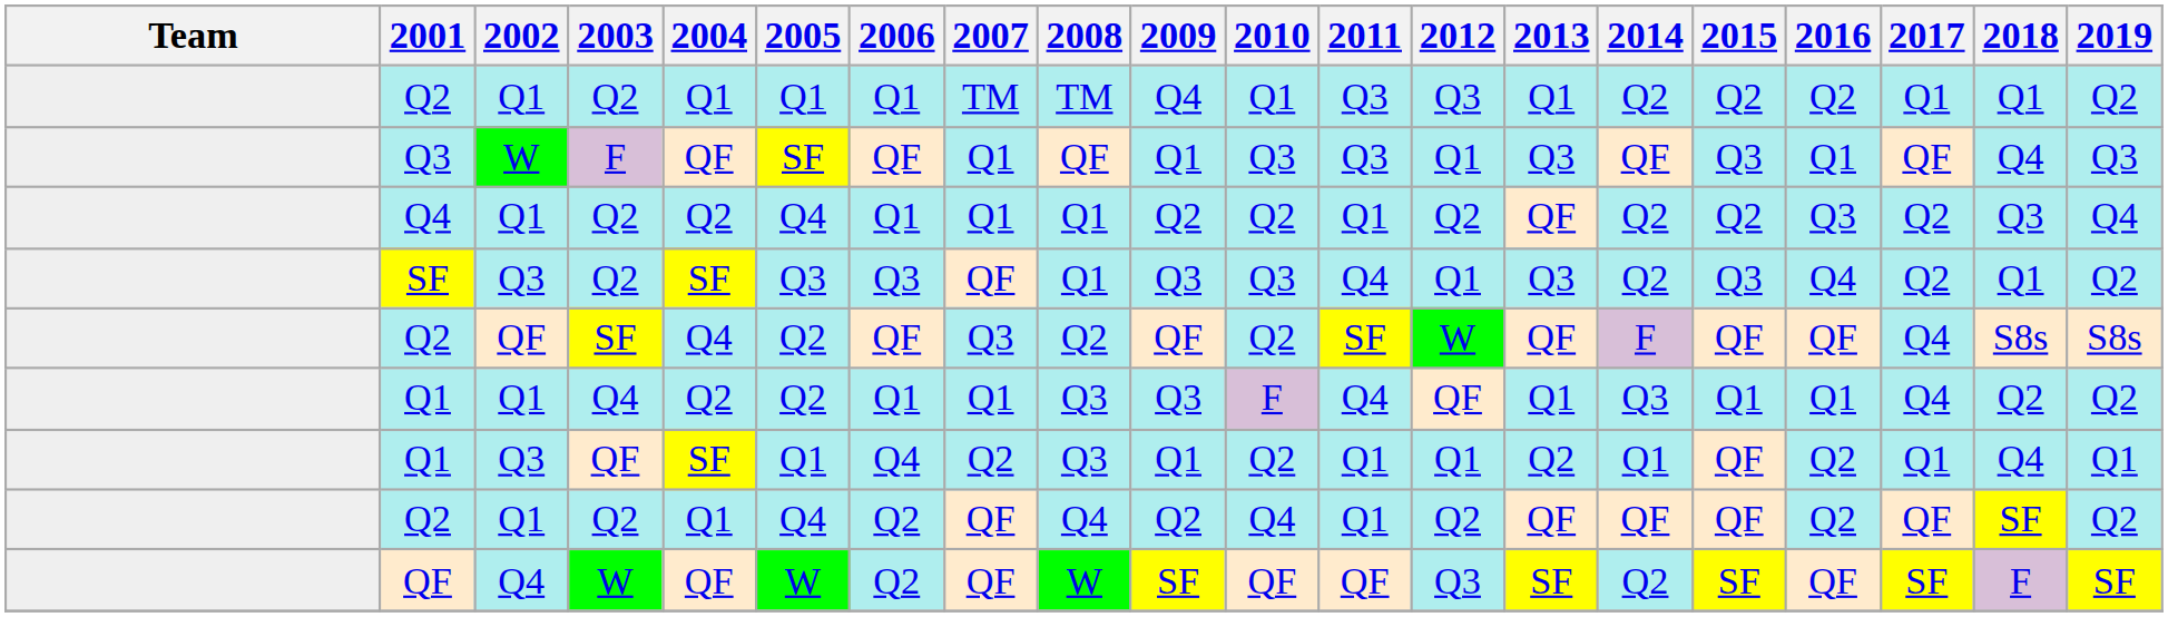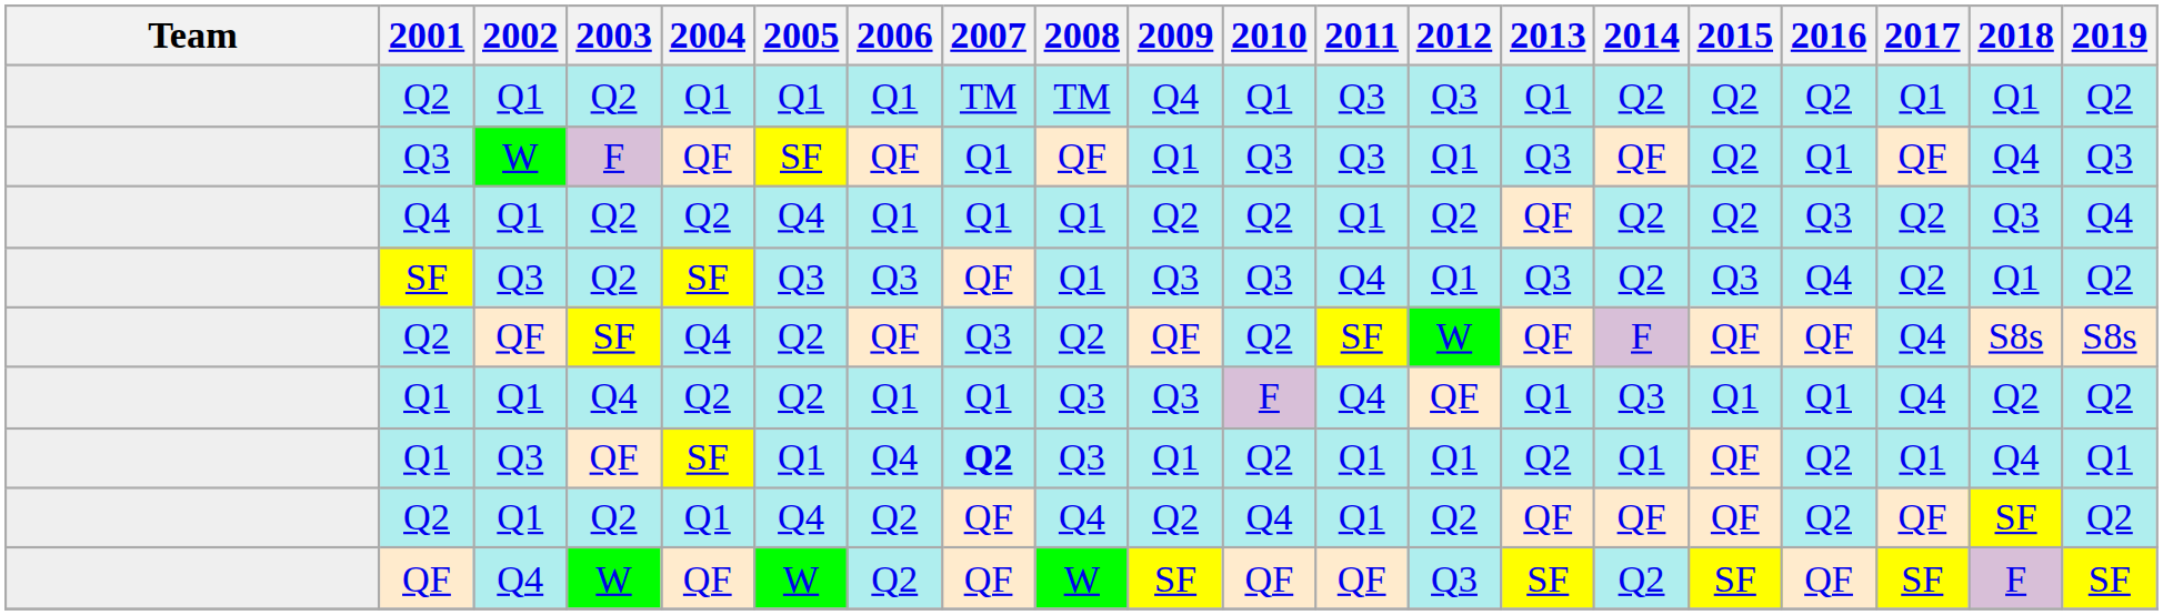row 3 | 2015: Q3 -> Q2
row 8 | 2007: normal -> bold
